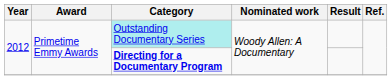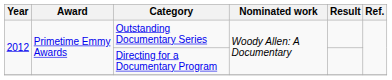Outstanding Documentary Series | Category: paleturquoise background -> no background
Directing for a Documentary Program | Category: bold -> normal
